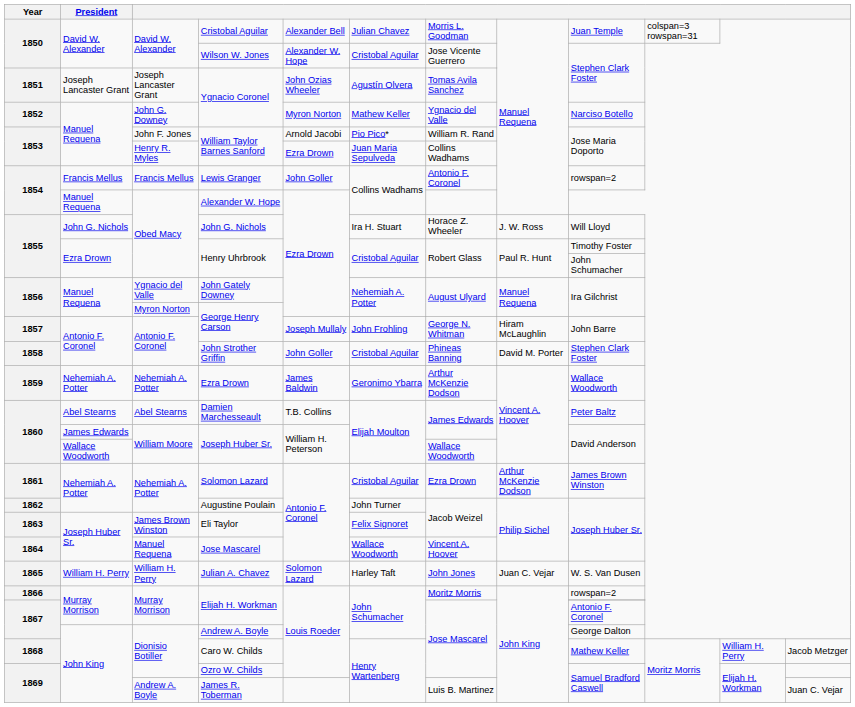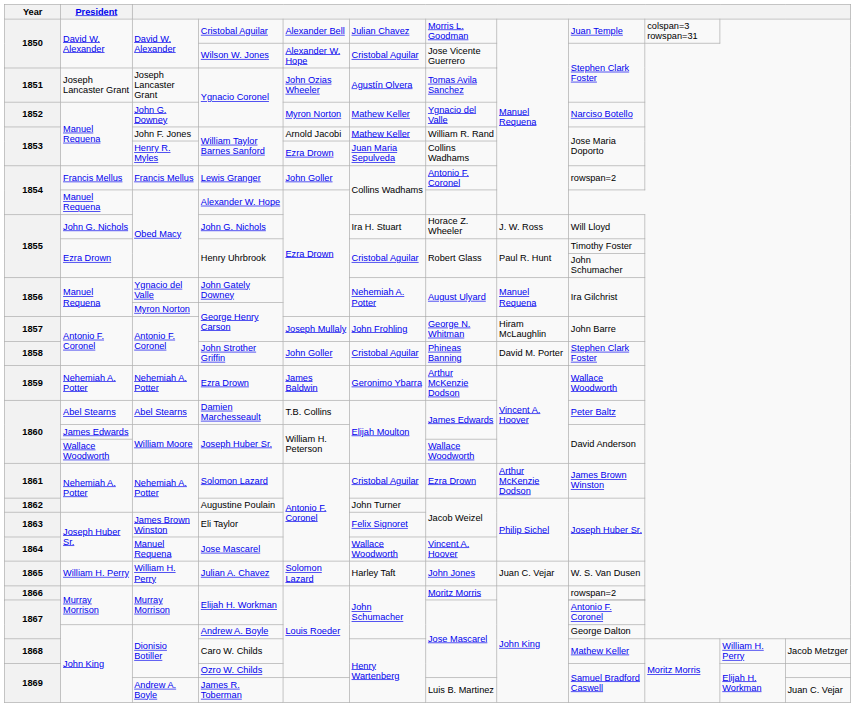John F. Jones / William Taylor Barnes Sanford | column 6: Pio Pico* -> Mathew Keller
